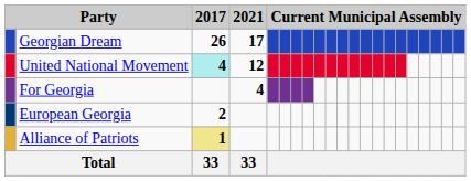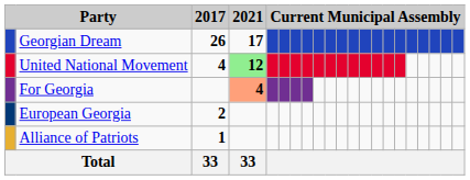United National Movement | 2017: paleturquoise background -> no background
United National Movement | 2021: no background -> lightgreen background
For Georgia | 2021: no background -> lightsalmon background
Alliance of Patriots | 2017: khaki background -> no background
